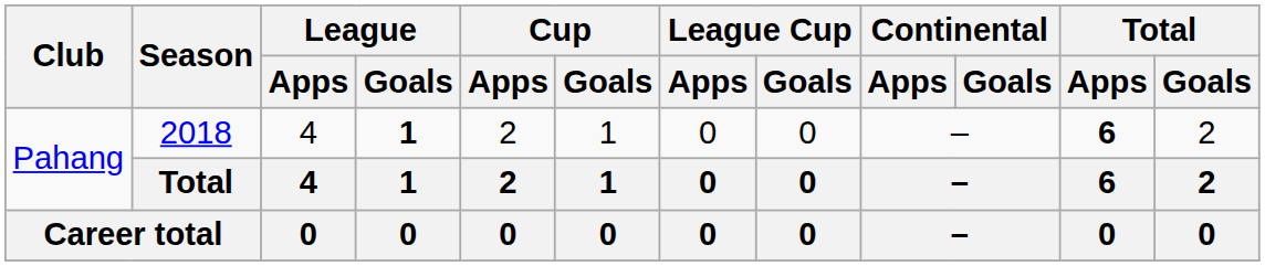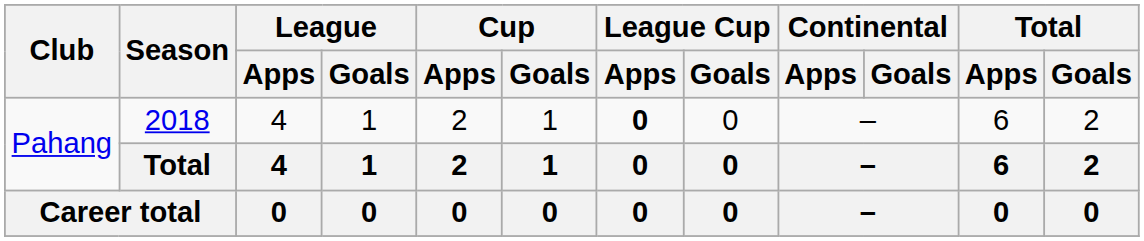Pahang / 2018 | League / Goals: bold -> normal
Pahang / 2018 | League Cup / Apps: normal -> bold
Pahang / 2018 | Total / Apps: bold -> normal
